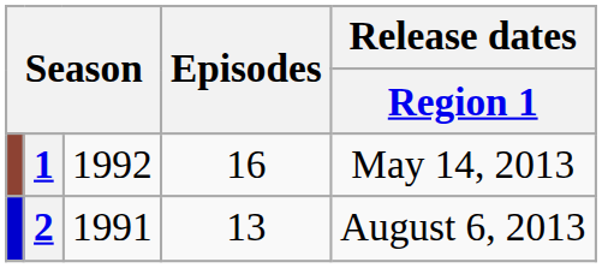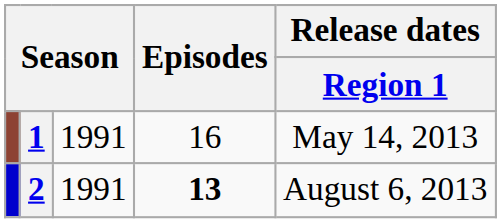1 | column 3: 1992 -> 1991
2 | Episodes: normal -> bold
